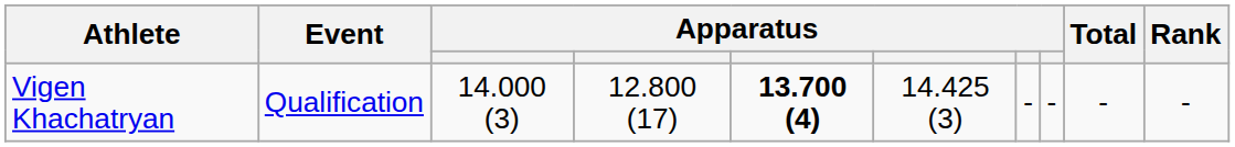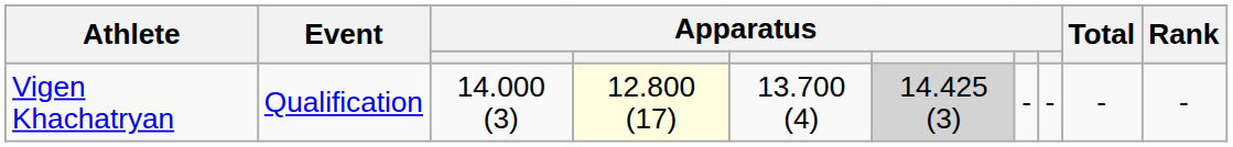Vigen Khachatryan | column 4: no background -> lightyellow background
Vigen Khachatryan | column 5: bold -> normal
Vigen Khachatryan | column 6: no background -> lightgrey background
